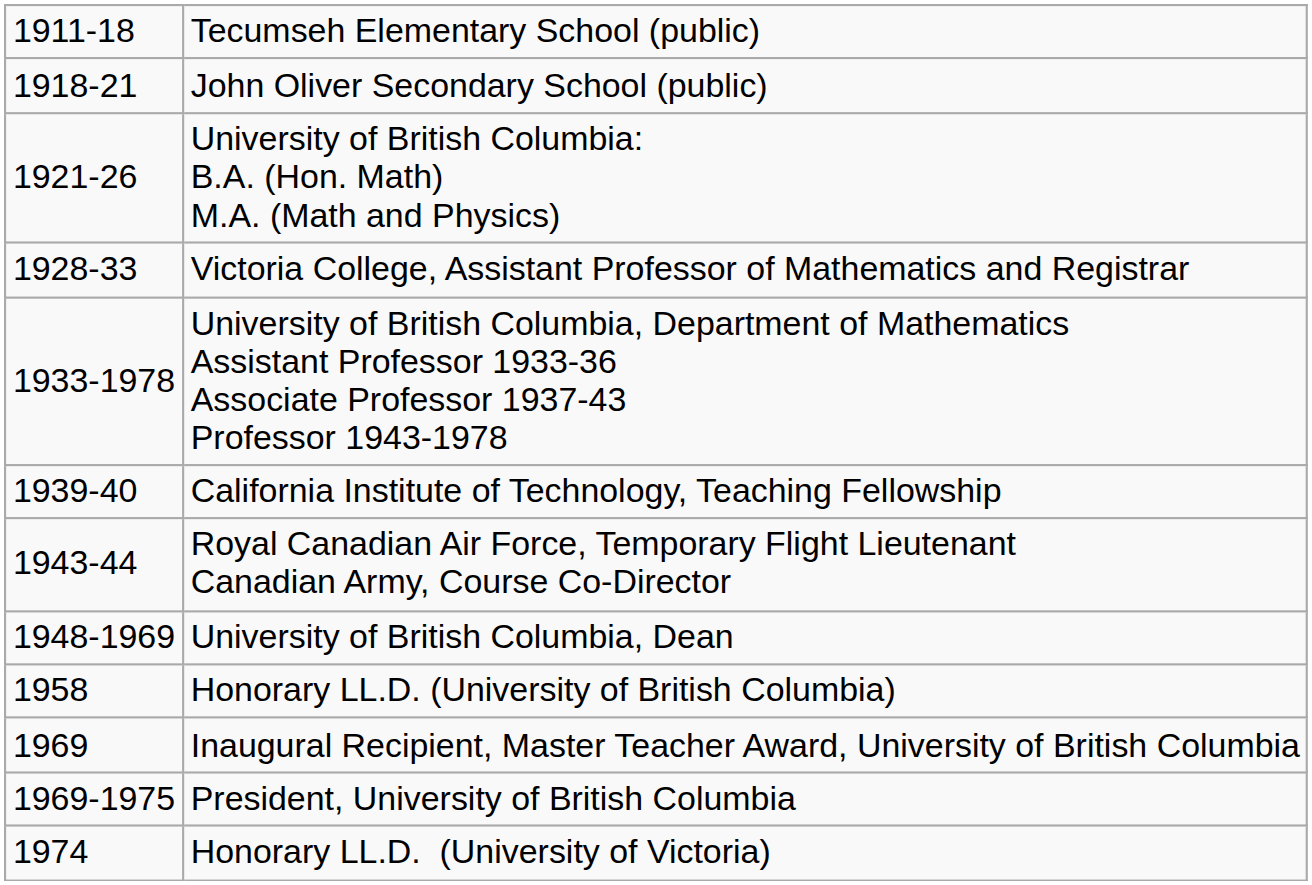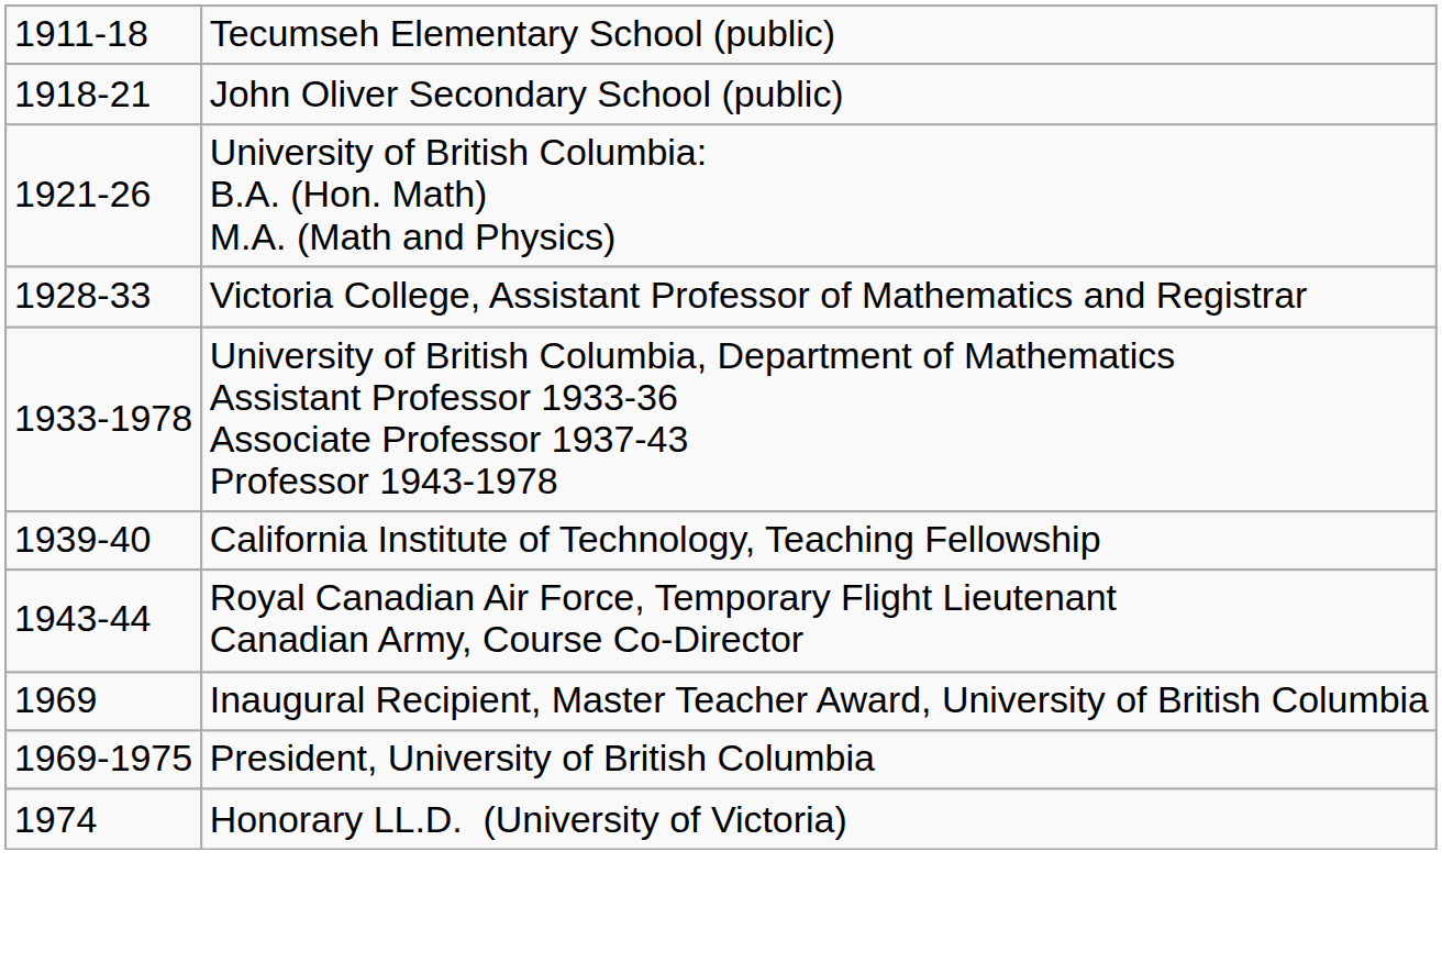- row: 1948-1969 | University of British Columbia, Dean
- row: 1958 | Honorary LL.D. (University of British Columbia)
